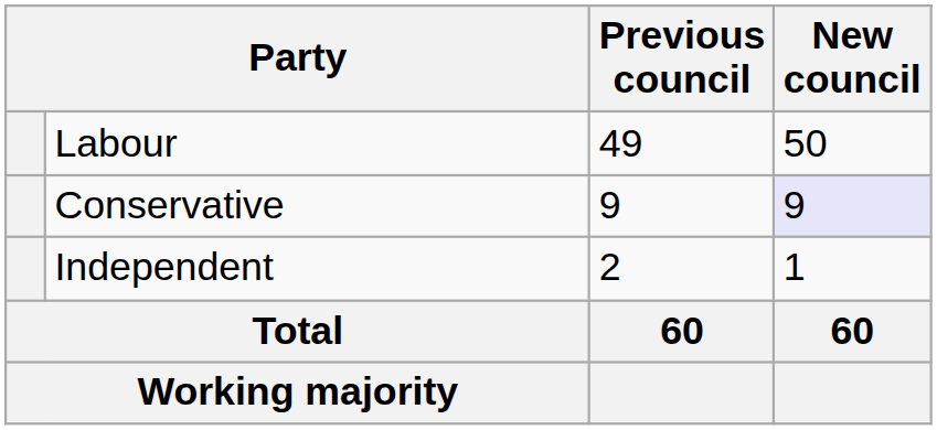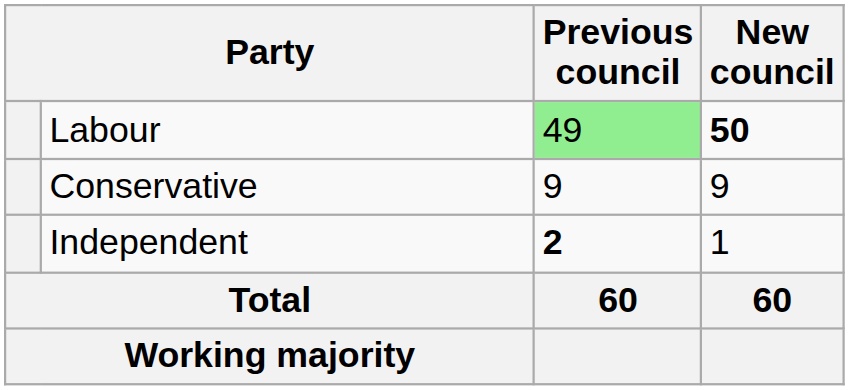Labour | Previous council: no background -> lightgreen background
Labour | New council: normal -> bold
Conservative | New council: lavender background -> no background
Independent | Previous council: normal -> bold
